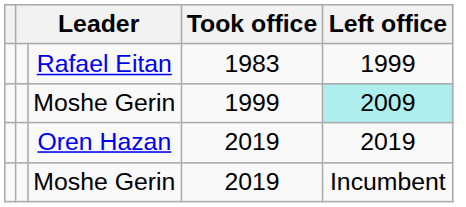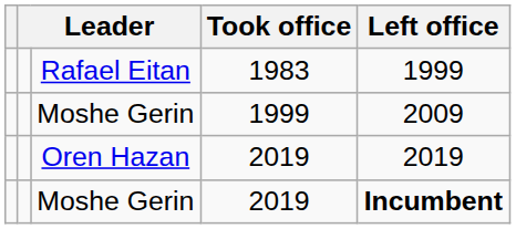Moshe Gerin / 1999 | Left office: paleturquoise background -> no background
Moshe Gerin / 2019 | Left office: normal -> bold
